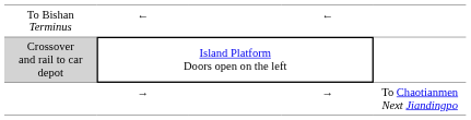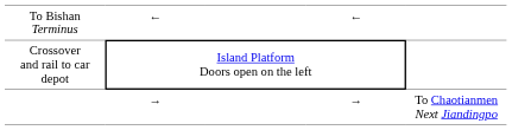Crossover and rail to car depot | column 1: lightgrey background -> no background
